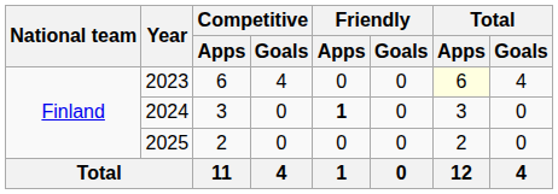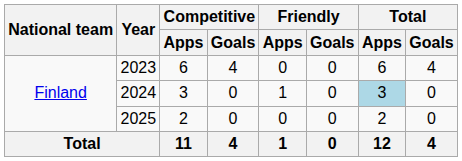2023 | Total / Apps: lightyellow background -> no background
2024 | Friendly / Apps: bold -> normal
2024 | Total / Apps: no background -> lightblue background
